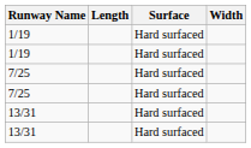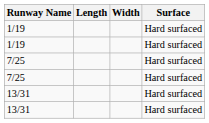columns swapped: Width <-> Surface
